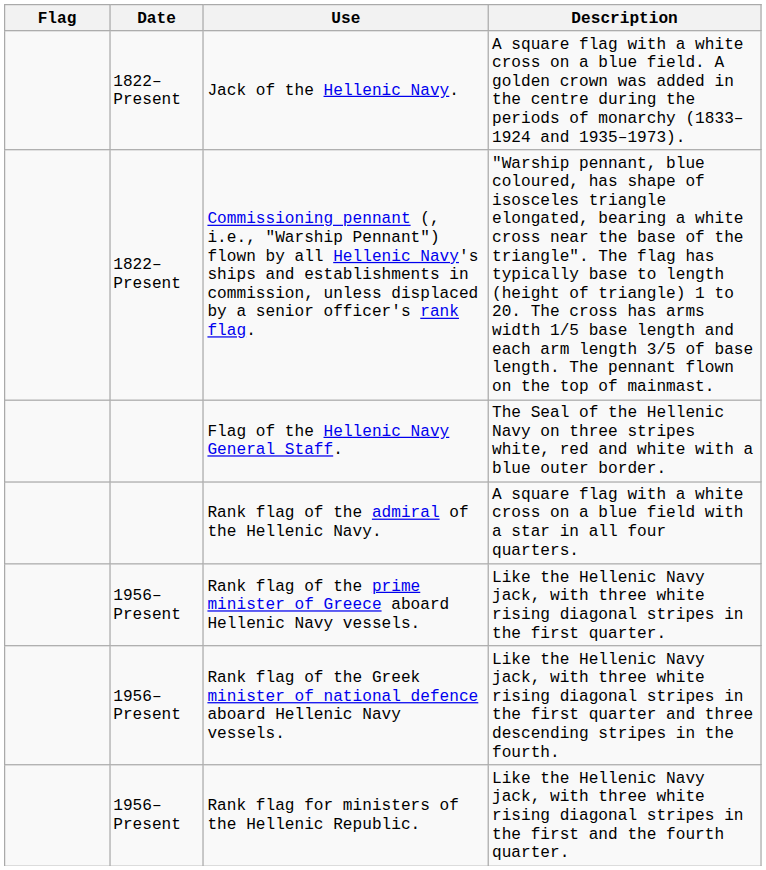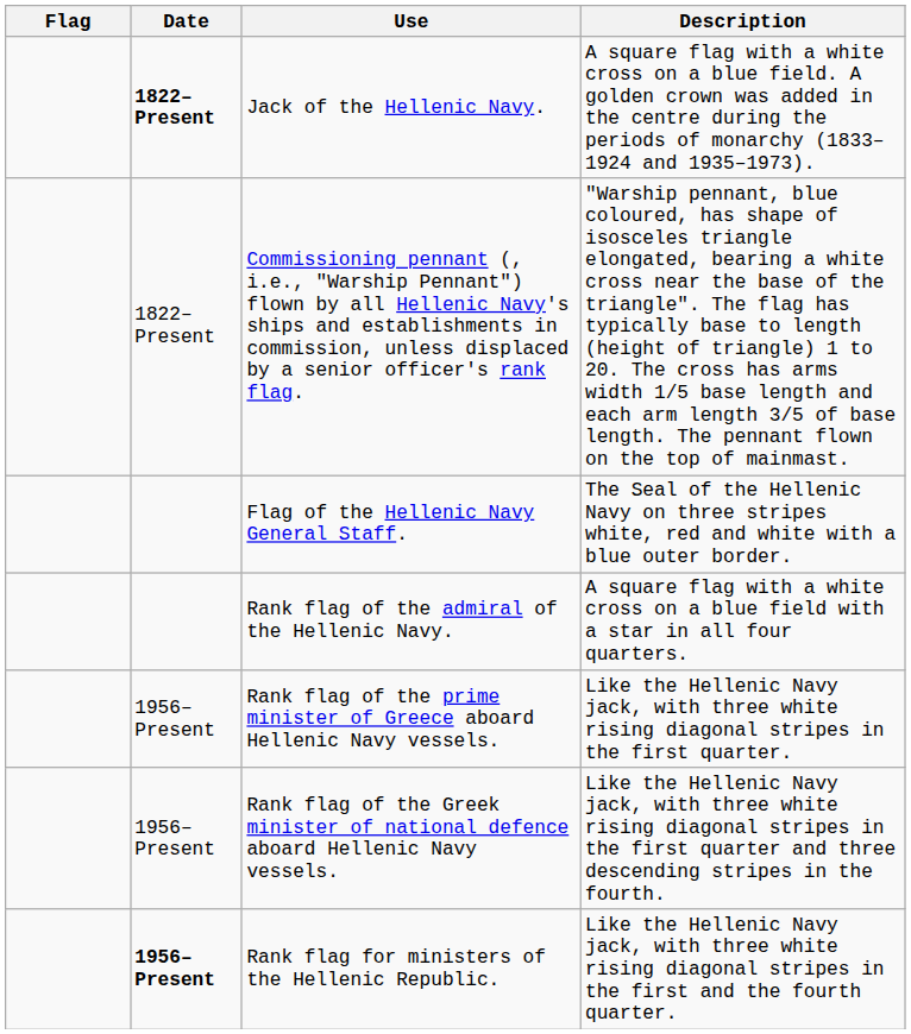Jack of the Hellenic Navy. | Date: normal -> bold
Rank flag for ministers of the Hellenic Republic. | Date: normal -> bold
